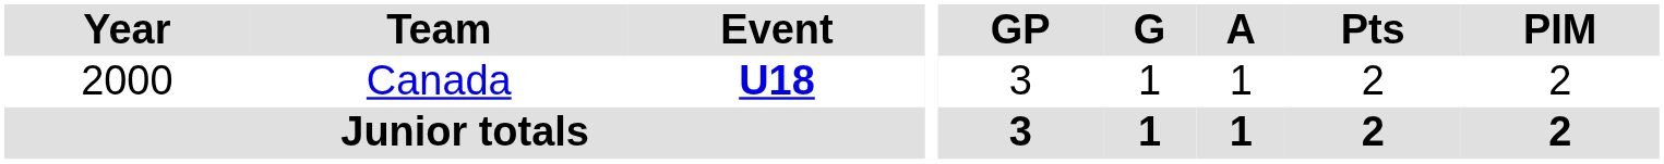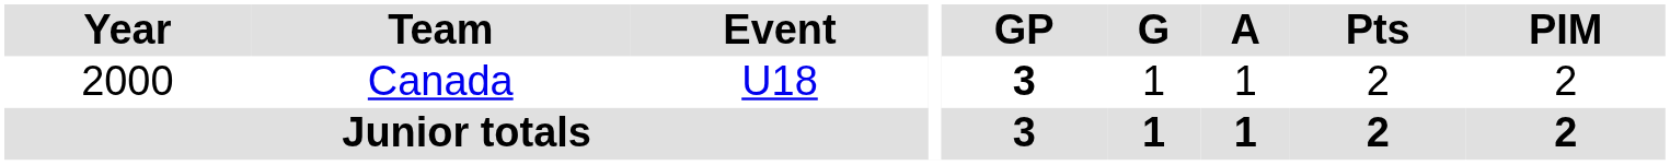Canada | Event: bold -> normal
Canada | GP: normal -> bold
